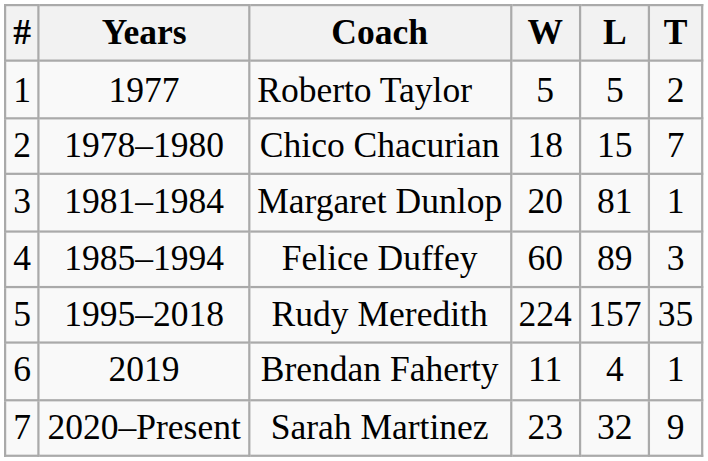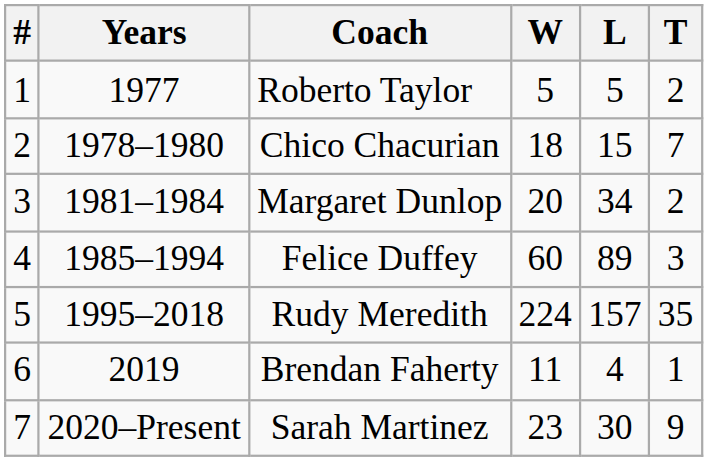Margaret Dunlop | L: 81 -> 34
Margaret Dunlop | T: 1 -> 2
Sarah Martinez | L: 32 -> 30
